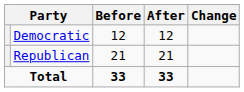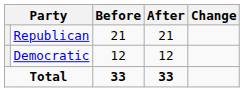rows swapped: Republican <-> Democratic
